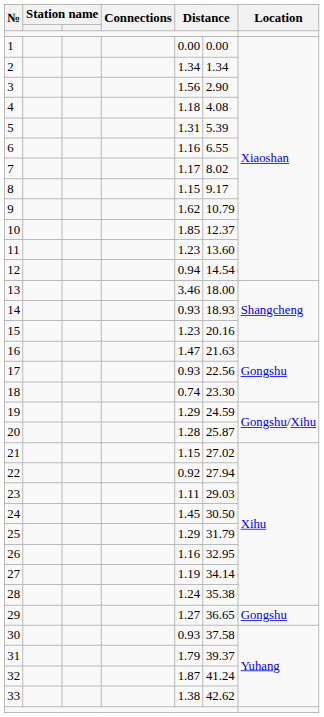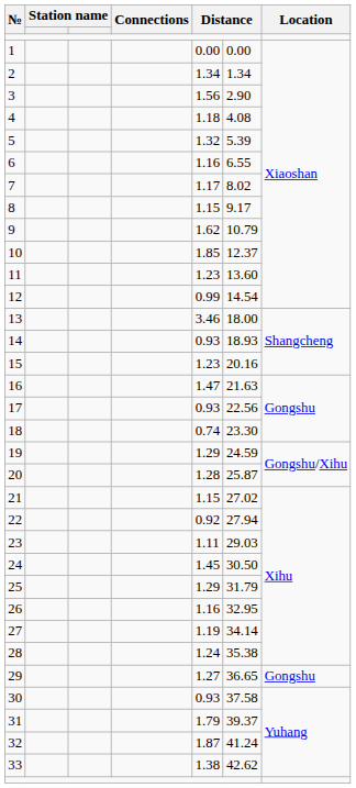5 | column 5: 1.31 -> 1.32
12 | column 5: 0.94 -> 0.99
